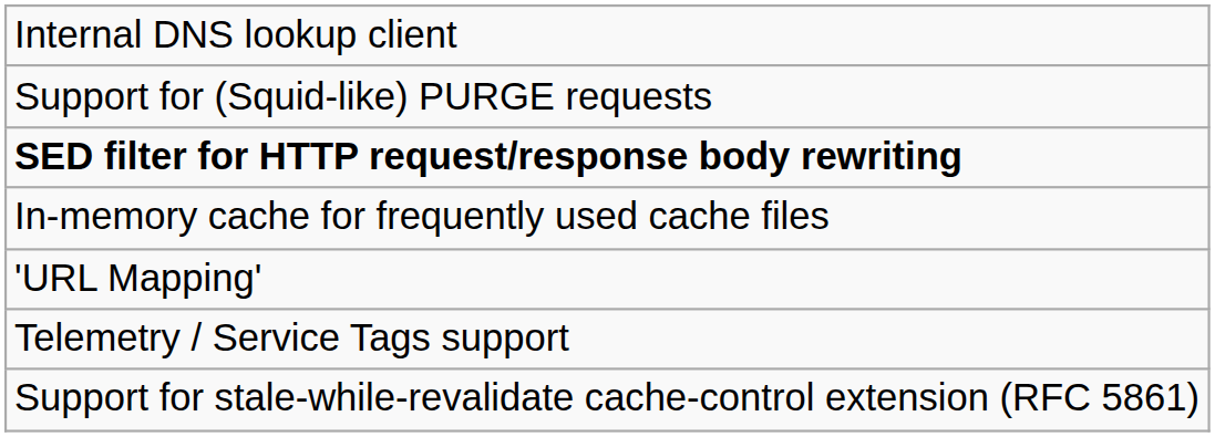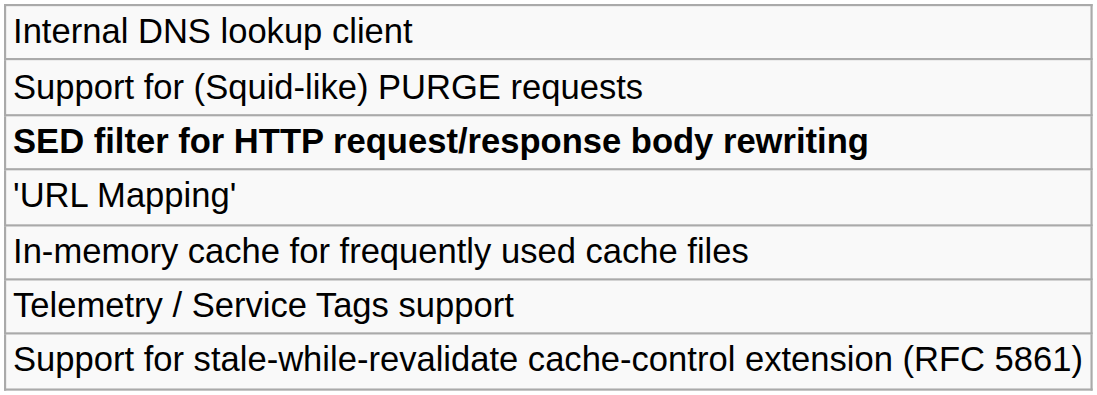row 4 | column 1: In-memory cache for frequently used cache files -> 'URL Mapping'
row 5 | column 1: 'URL Mapping' -> In-memory cache for frequently used cache files
